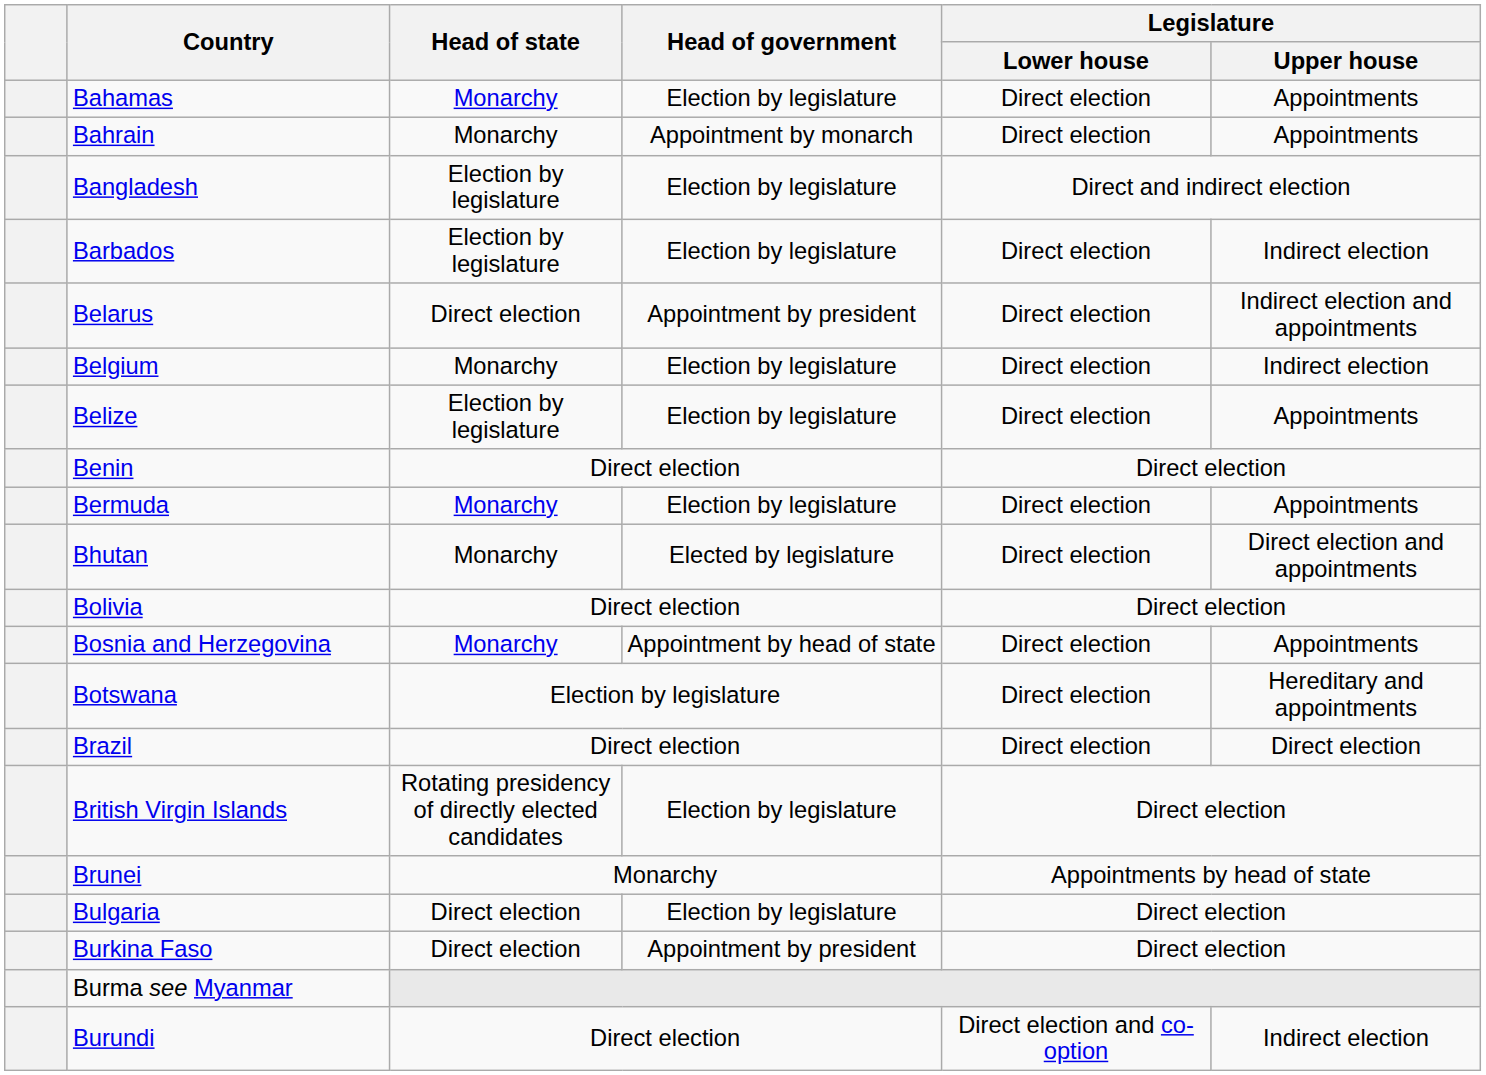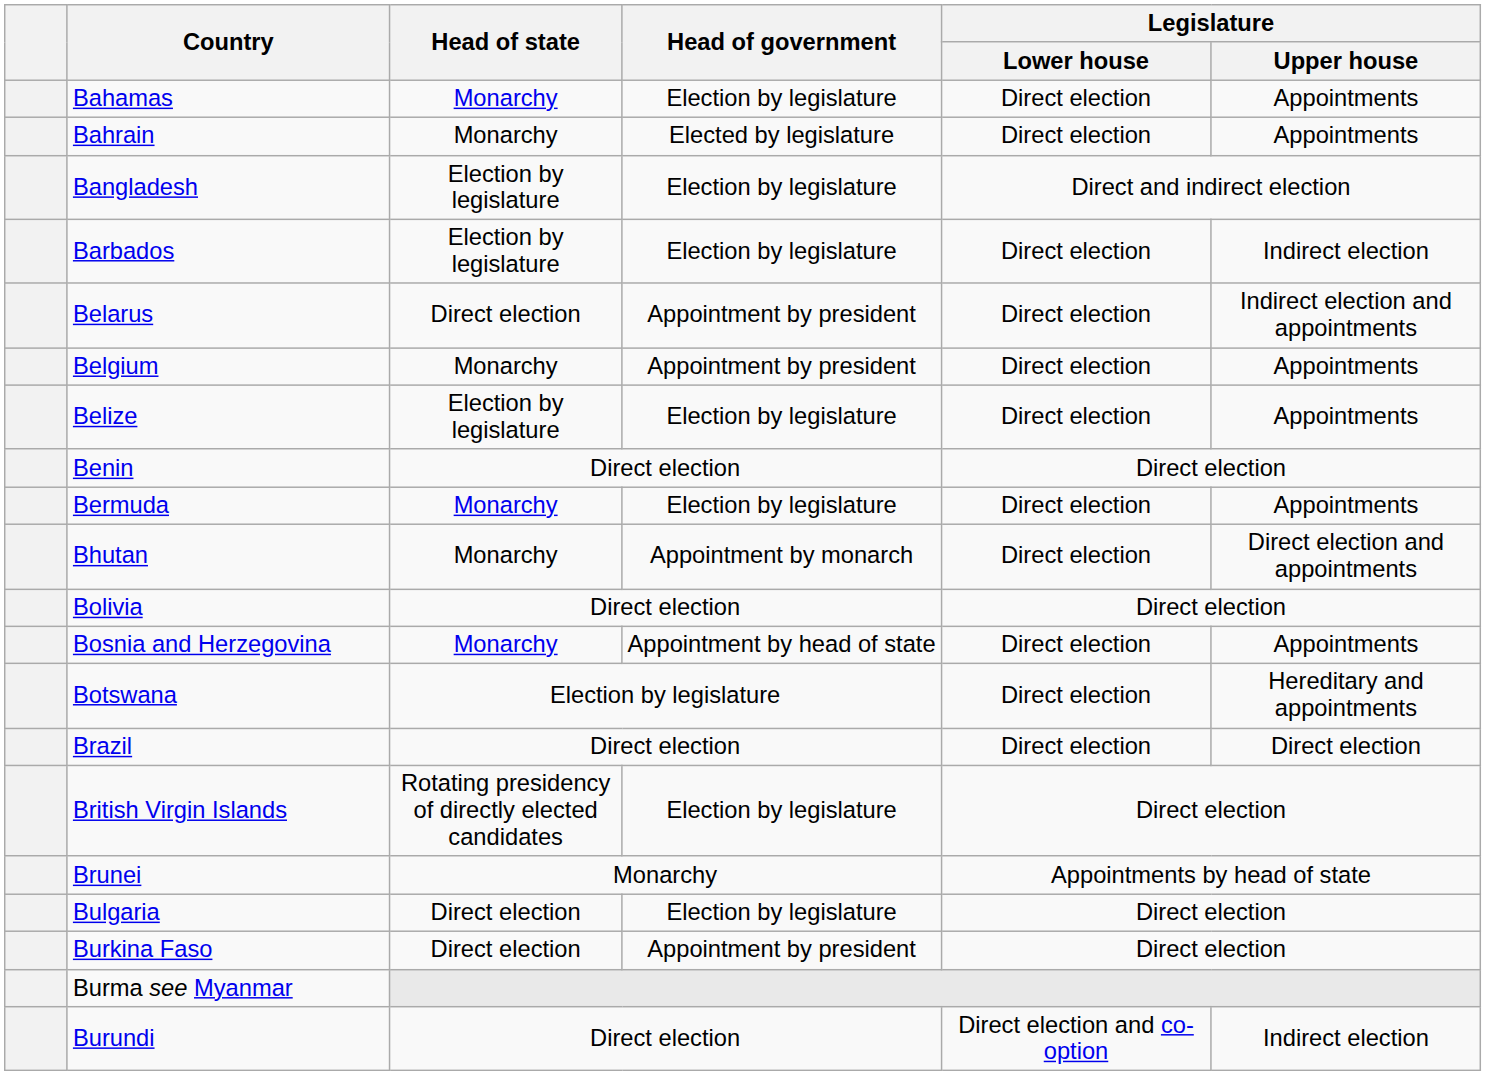Bahrain | Head of government: Appointment by monarch -> Elected by legislature
Belgium | Head of government: Election by legislature -> Appointment by president
Belgium | Legislature / Upper house: Indirect election -> Appointments
Bhutan | Head of government: Elected by legislature -> Appointment by monarch
